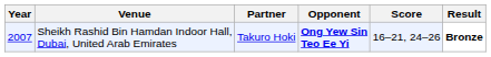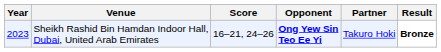columns swapped: Partner <-> Score
row 2 | Year: 2007 -> 2023
